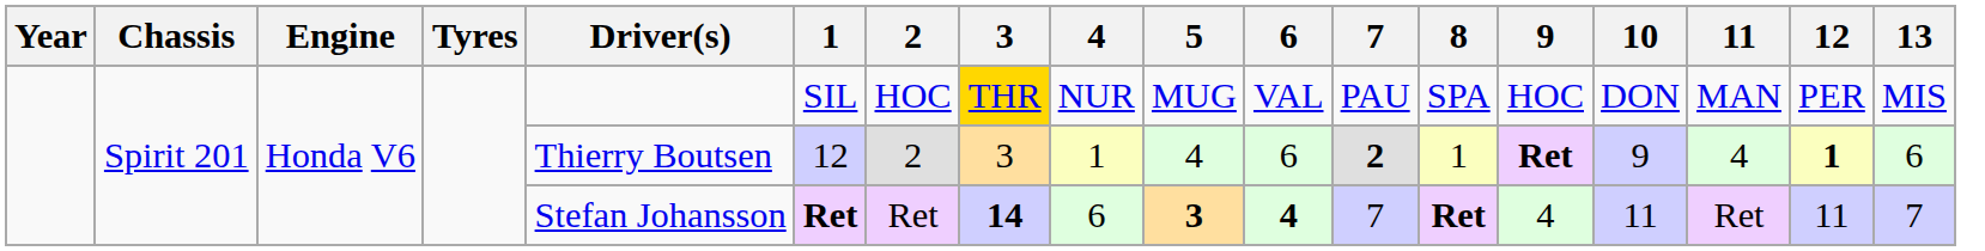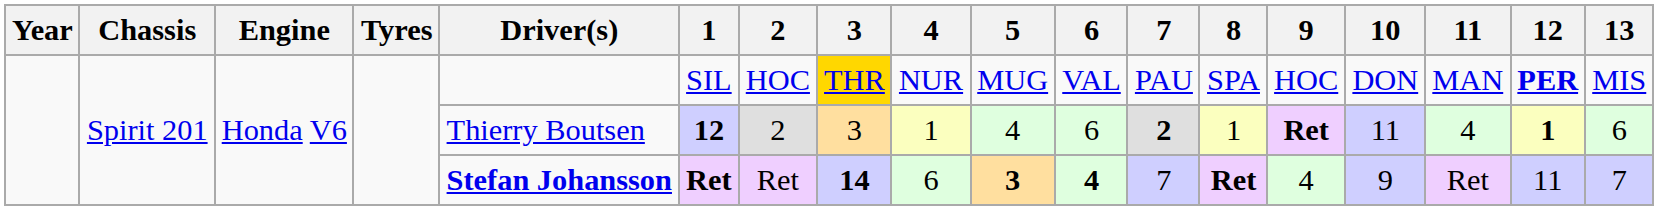row 2 | 12: normal -> bold
row 3 | 1: normal -> bold
row 3 | 10: 9 -> 11
row 4 | Driver(s): normal -> bold
row 4 | 10: 11 -> 9
